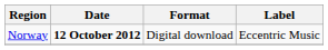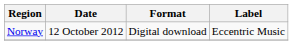Norway | Date: bold -> normal
